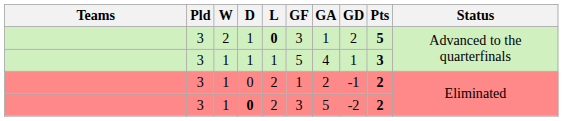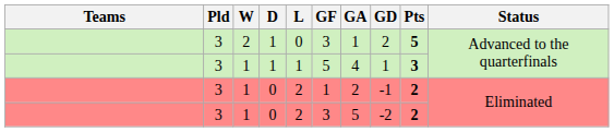row 2 | L: bold -> normal
row 5 | D: bold -> normal
